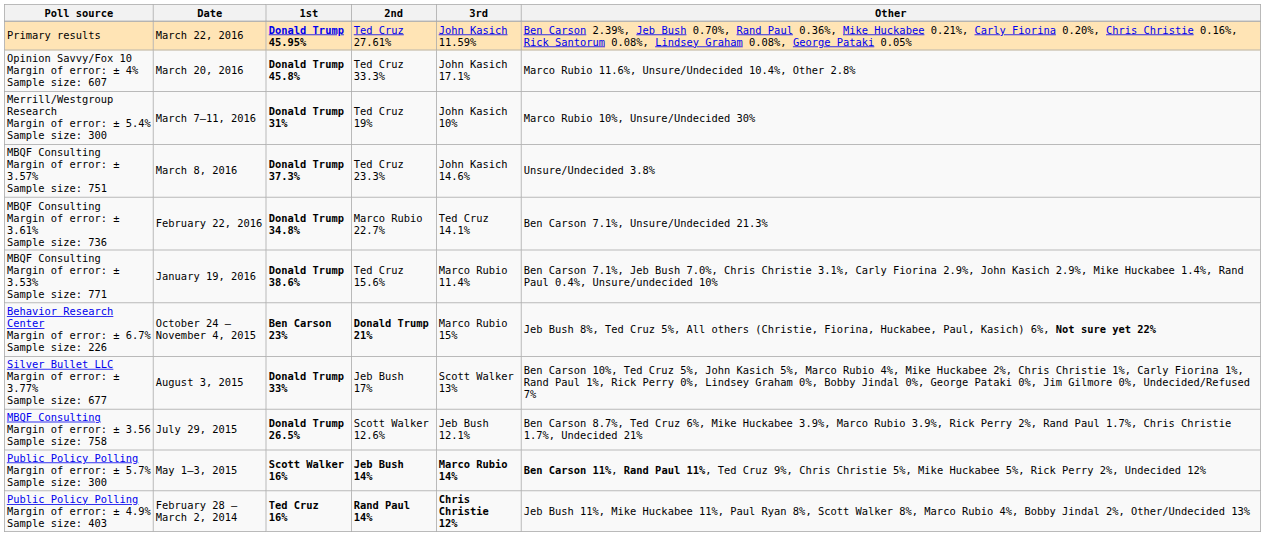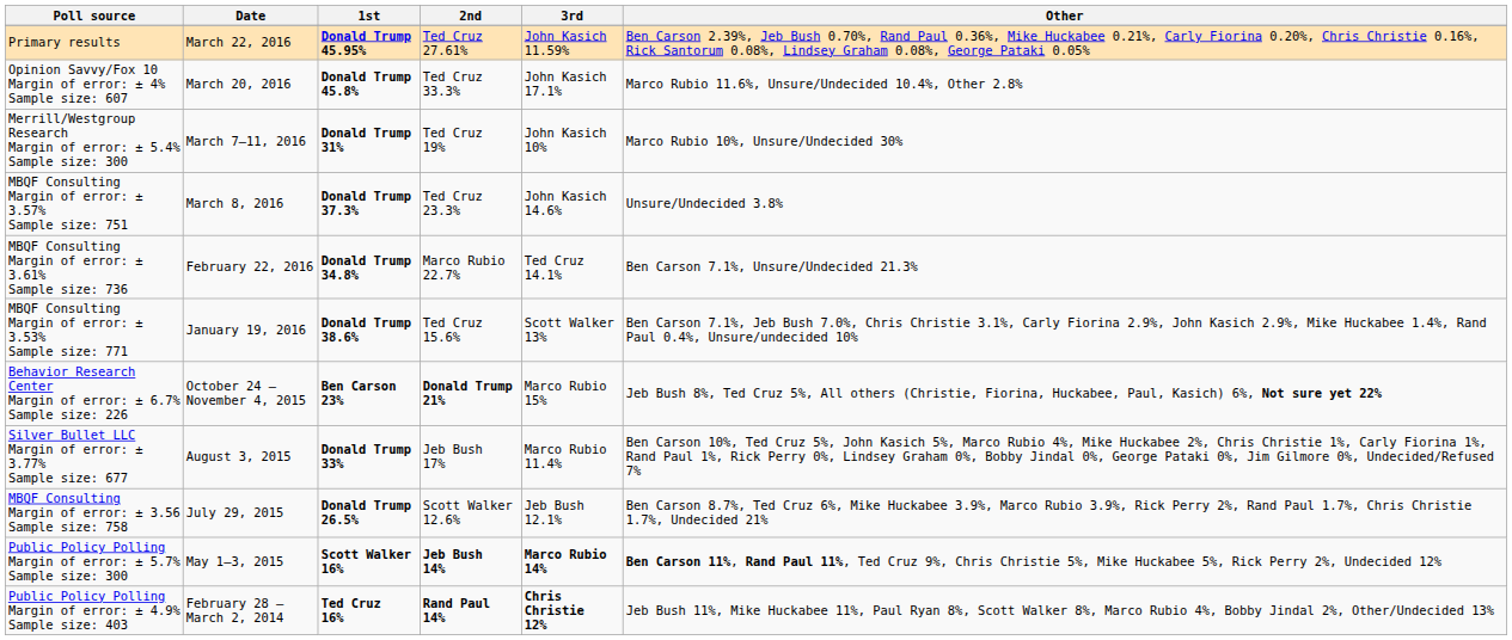MBQF Consulting Margin of error: ± 3.53% Sample size: 771 | 3rd: Marco Rubio 11.4% -> Scott Walker 13%
Silver Bullet LLC Margin of error: ± 3.77% Sample size: 677 | 3rd: Scott Walker 13% -> Marco Rubio 11.4%
